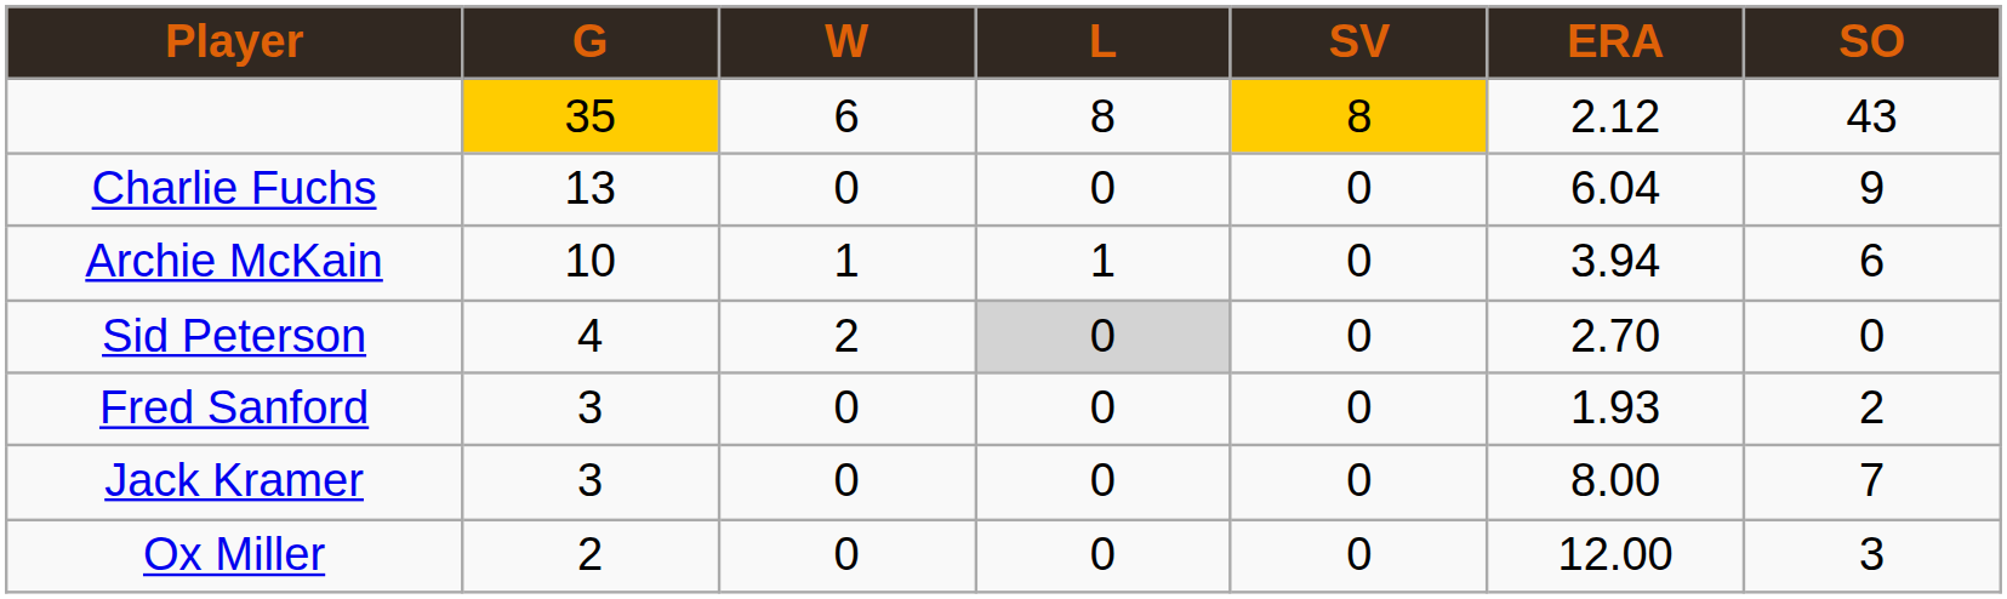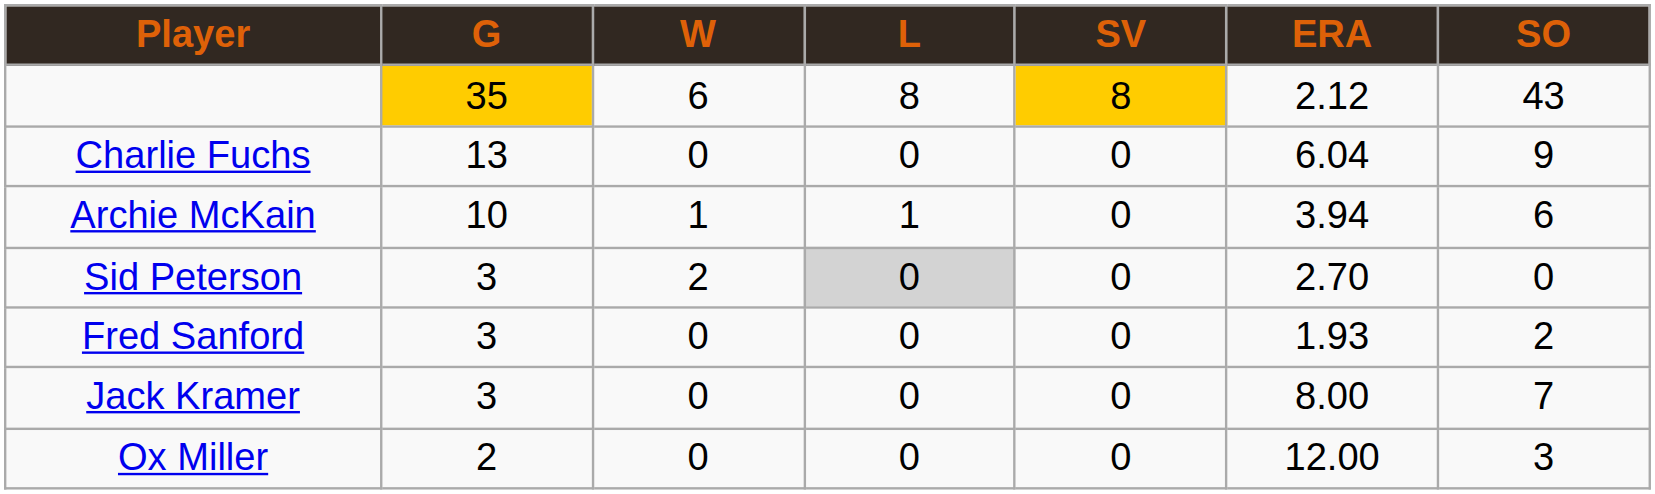Sid Peterson | G: 4 -> 3
